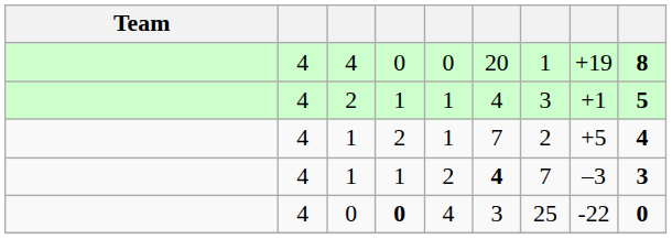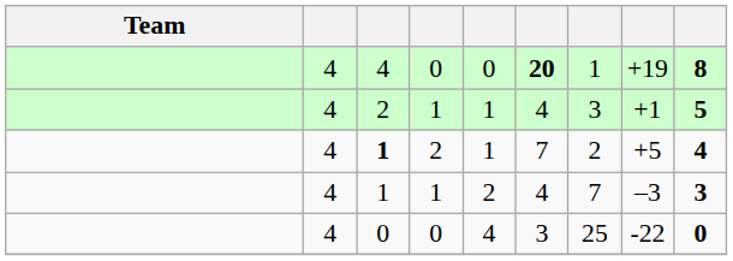row 2 | column 6: normal -> bold
row 4 | column 3: normal -> bold
row 5 | column 6: bold -> normal
row 6 | column 4: bold -> normal
